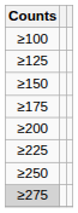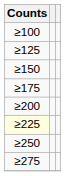≥225 | Counts: no background -> lightyellow background
≥275 | Counts: lightgrey background -> no background
